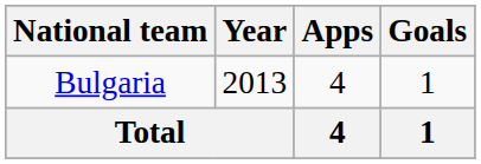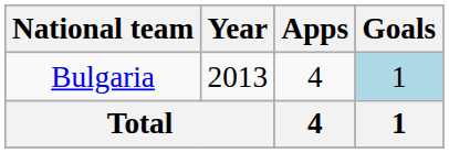Bulgaria | Goals: no background -> lightblue background
